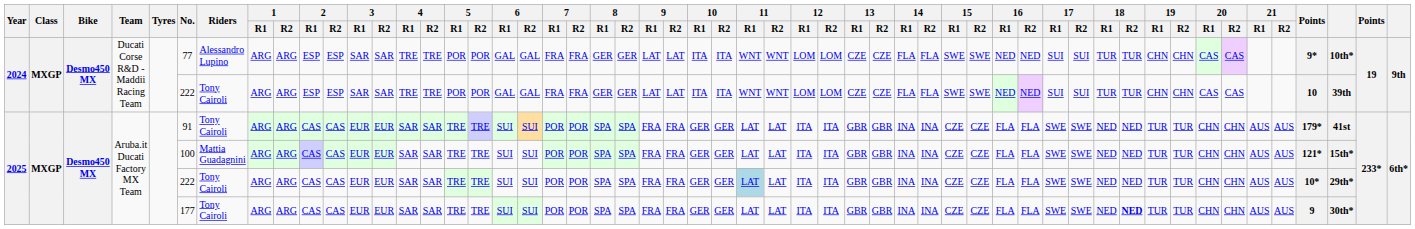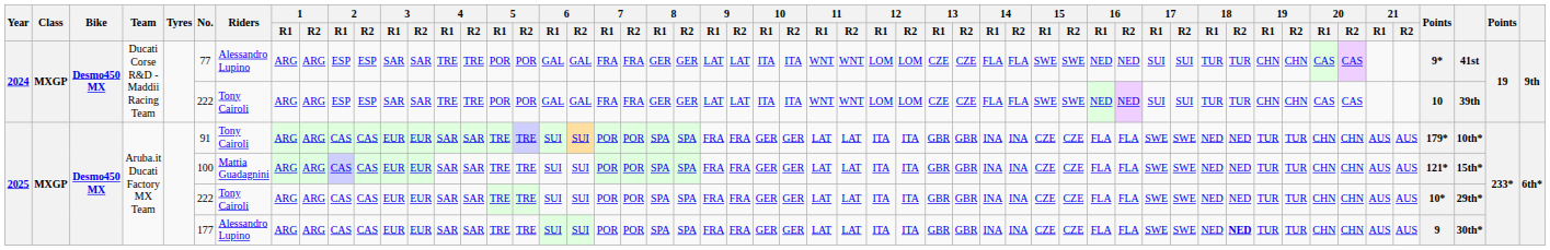row 3 | column 51: 10th* -> 41st
row 5 | column 51: 41st -> 10th*
row 7 | 11 / R1: lightblue background -> no background
row 8 | Riders: Tony Cairoli -> Alessandro Lupino
